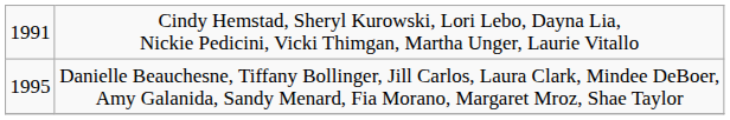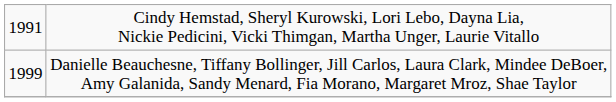row 2 | column 1: 1995 -> 1999
